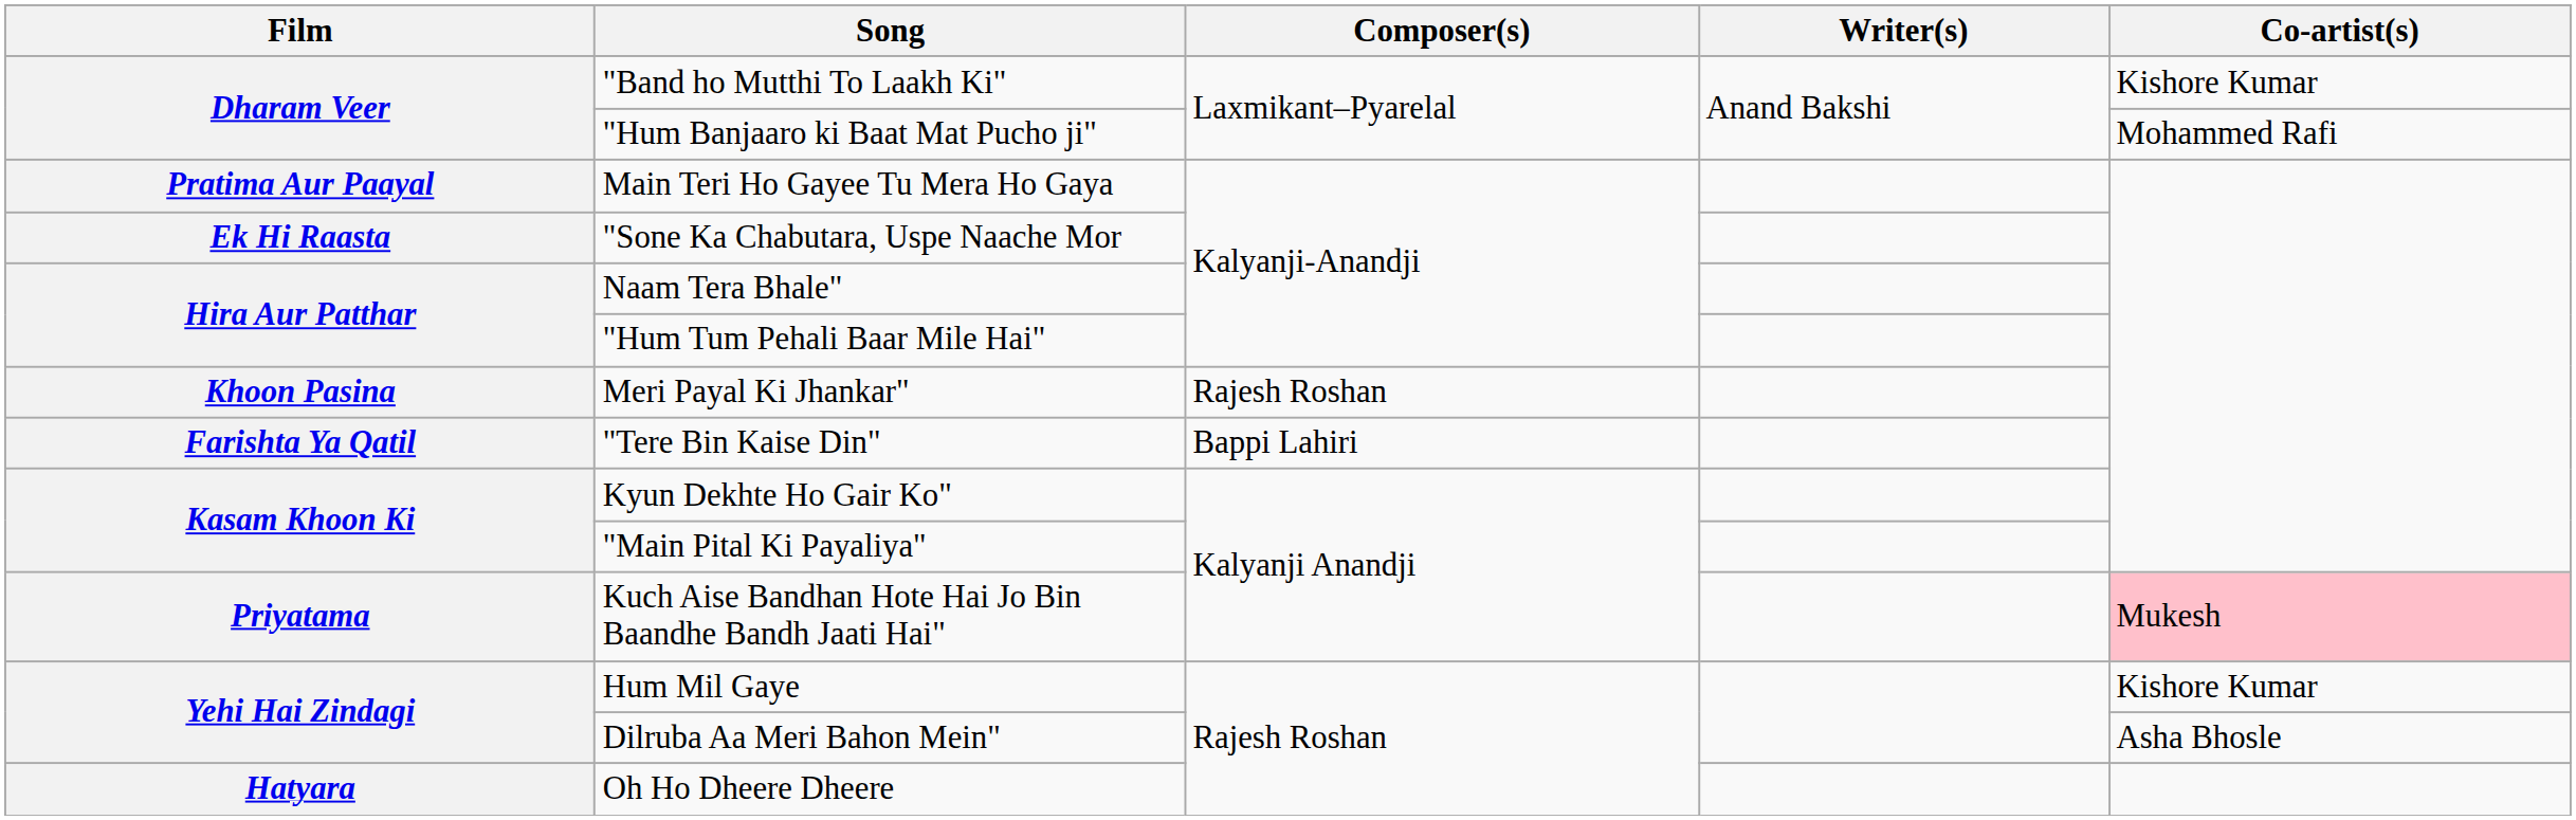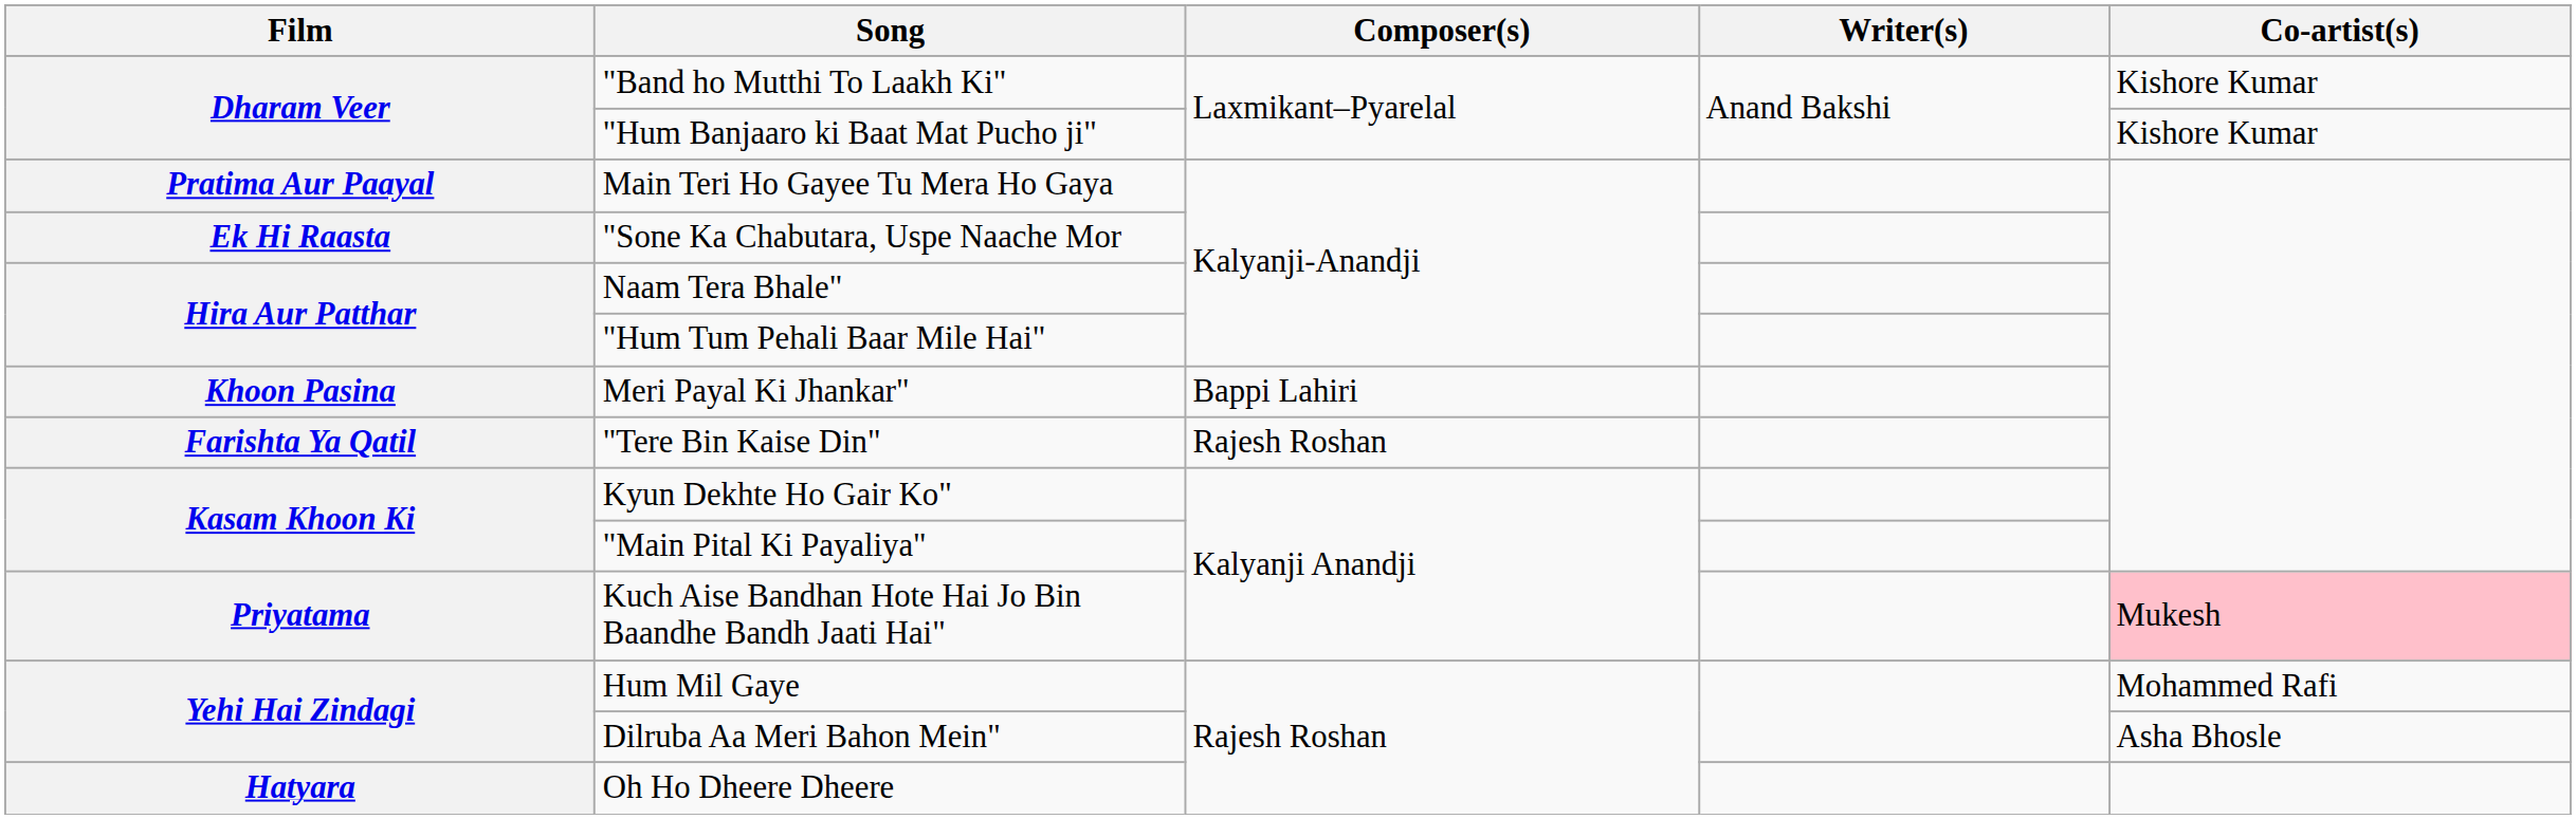"Hum Banjaaro ki Baat Mat Pucho ji" | Co-artist(s): Mohammed Rafi -> Kishore Kumar
Meri Payal Ki Jhankar" | Composer(s): Rajesh Roshan -> Bappi Lahiri
"Tere Bin Kaise Din" | Composer(s): Bappi Lahiri -> Rajesh Roshan
Hum Mil Gaye | Co-artist(s): Kishore Kumar -> Mohammed Rafi
